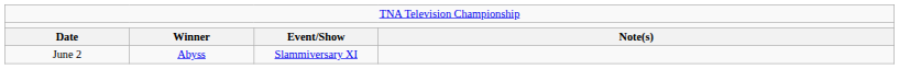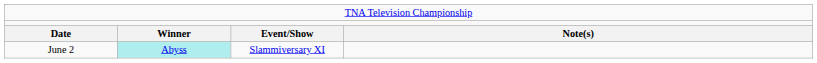June 2 | column 2: no background -> paleturquoise background
